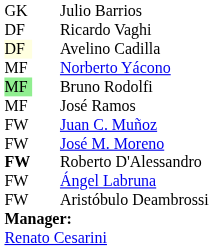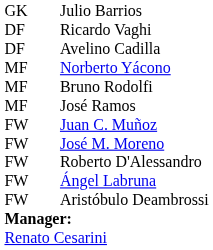Avelino Cadilla | column 1: lightyellow background -> no background
Bruno Rodolfi | column 1: lightgreen background -> no background
Roberto D'Alessandro | column 1: bold -> normal
